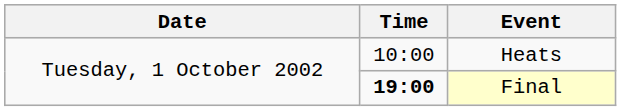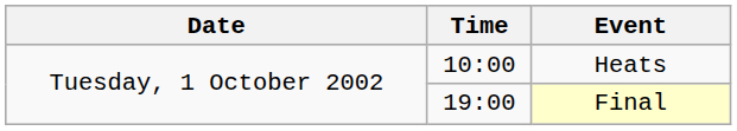Final | Time: bold -> normal
